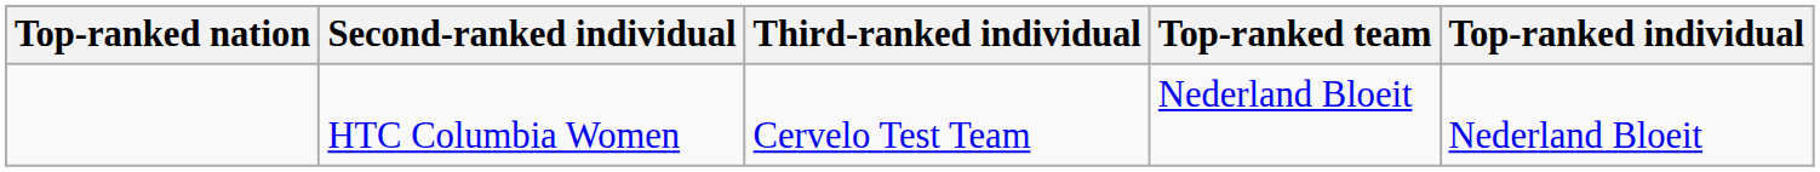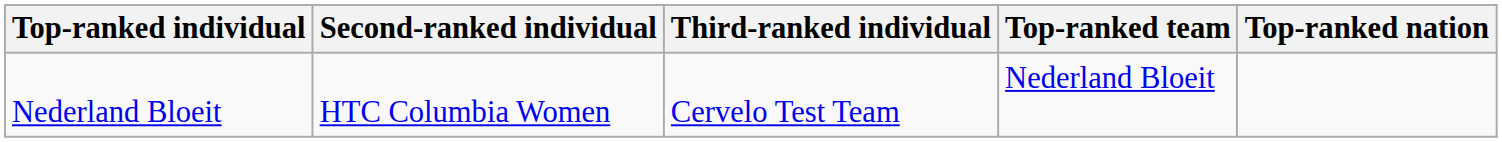columns swapped: Top-ranked individual <-> Top-ranked nation
